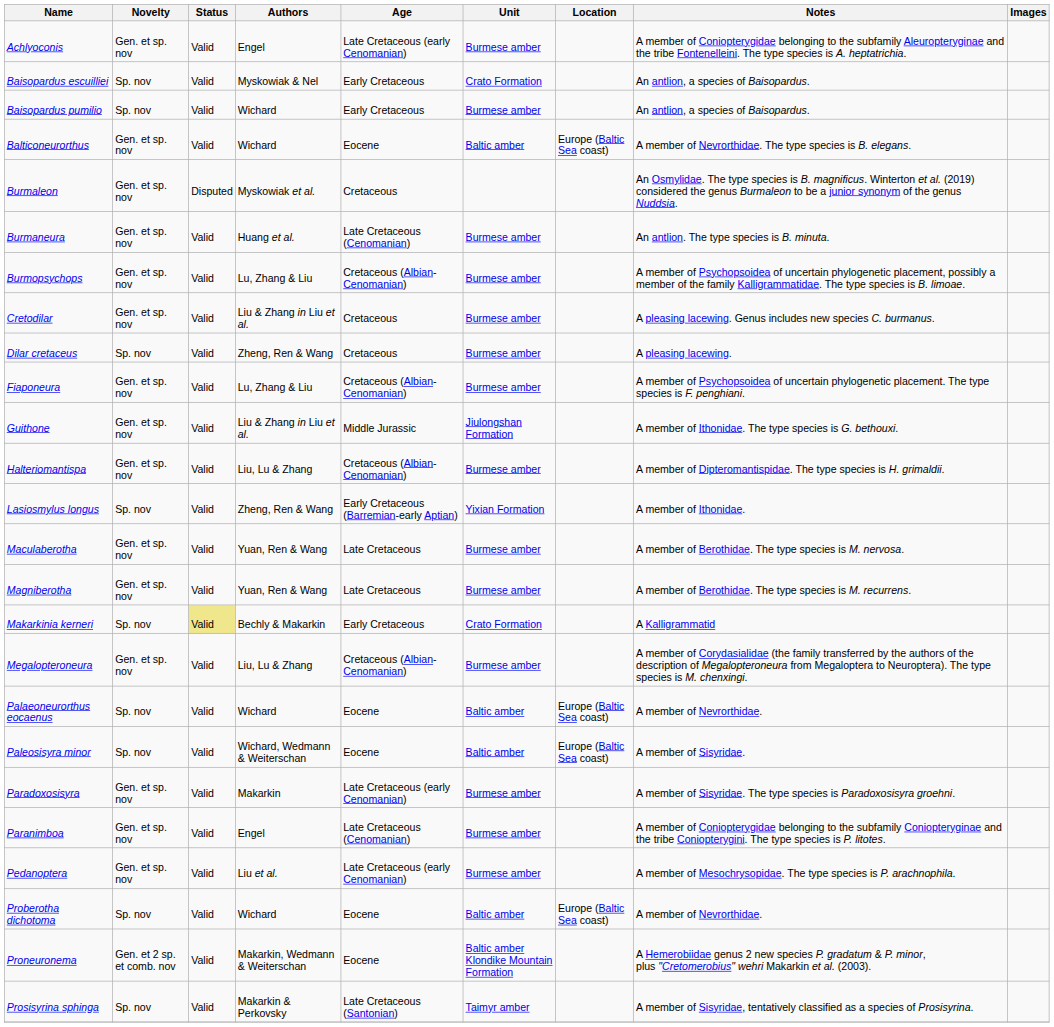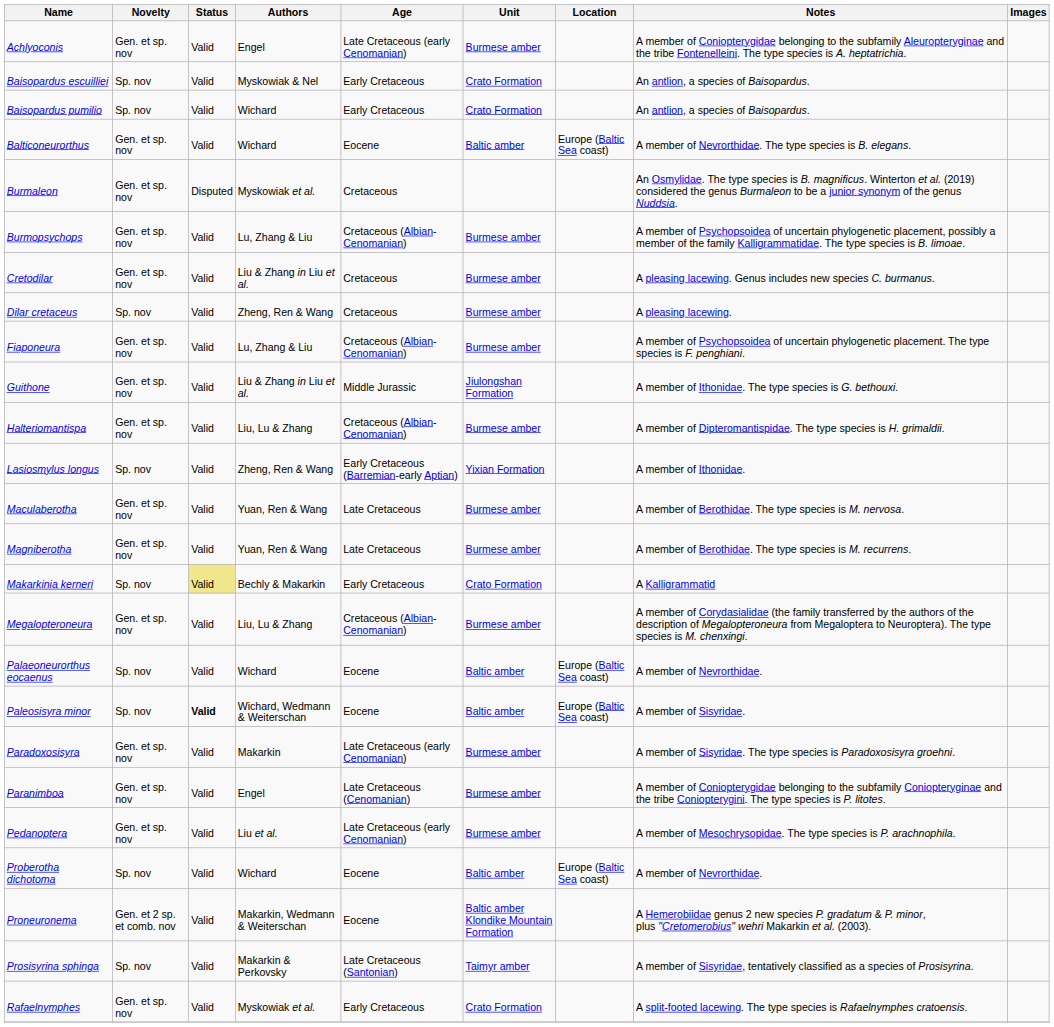Baisopardus pumilio | Unit: Burmese amber -> Crato Formation
- row: Burmaneura | Gen. et sp. nov | Valid | Huang et al. | Late Cretaceous (Cenomanian) | Burmese amber | An antlion. The type species is B. minuta.
Paleosisyra minor | Status: normal -> bold
+ row: Rafaelnymphes | Gen. et sp. nov | Valid | Myskowiak et al. | Early Cretaceous | Crato Formation | A split-footed lacewing. The type species is Rafaelnymphes cratoensis.
